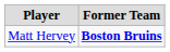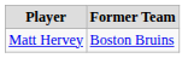Matt Hervey | Former Team: bold -> normal
